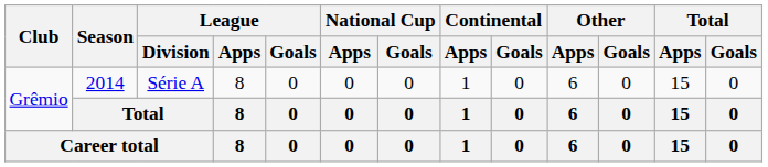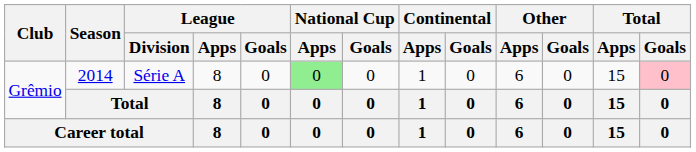Grêmio / Série A | National Cup / Apps: no background -> lightgreen background
Grêmio / Série A | Total / Goals: no background -> pink background
